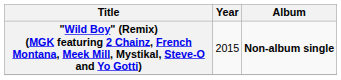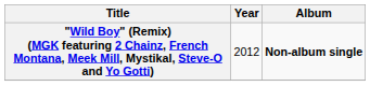row 2 | Year: 2015 -> 2012
